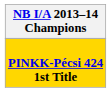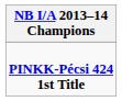row 2 | column 1: gold background -> no background
